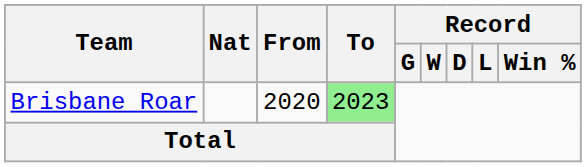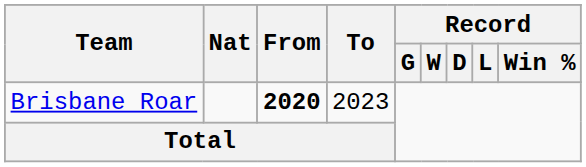Brisbane Roar | From: normal -> bold
Brisbane Roar | To: lightgreen background -> no background
